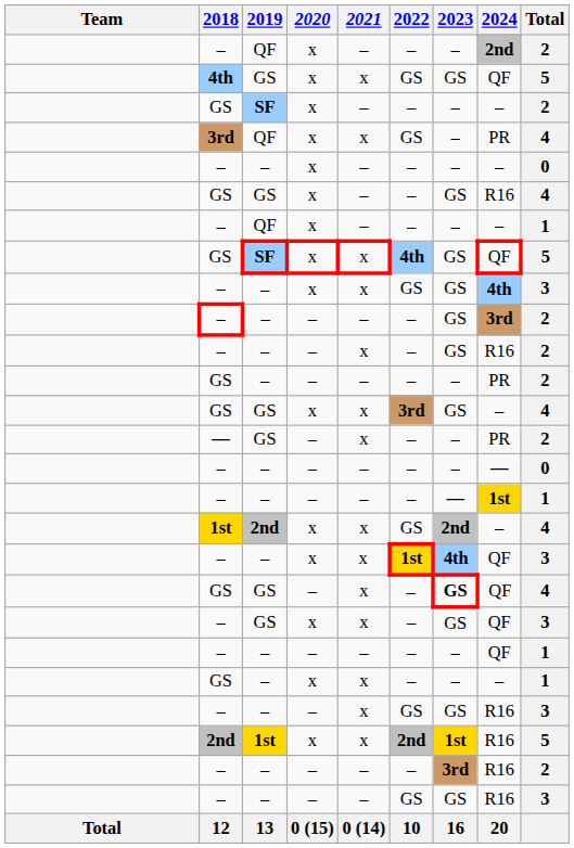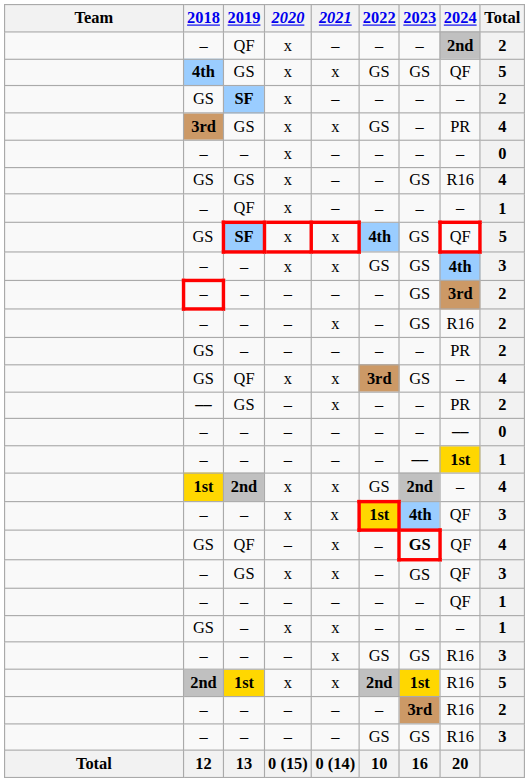row 5 | 2019: QF -> GS
row 14 | 2019: GS -> QF
row 20 | 2019: GS -> QF
